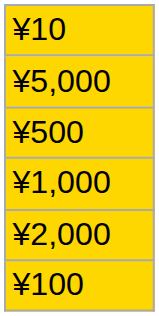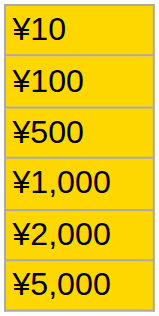row 2 | column 1: ¥5,000 -> ¥100
row 6 | column 1: ¥100 -> ¥5,000
